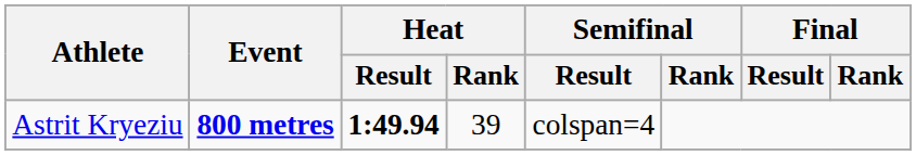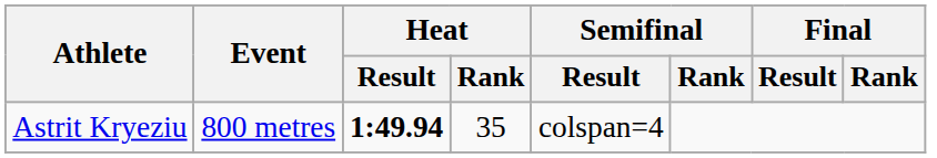Astrit Kryeziu | Event: bold -> normal
Astrit Kryeziu | Heat / Rank: 39 -> 35
